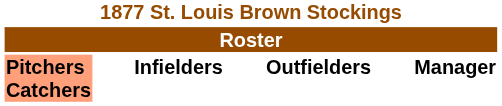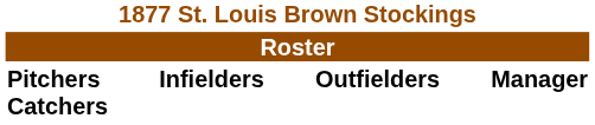Pitchers Catchers | column 1: lightsalmon background -> no background
